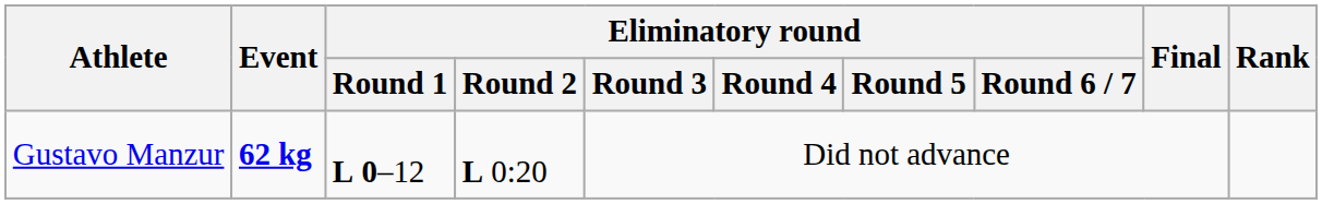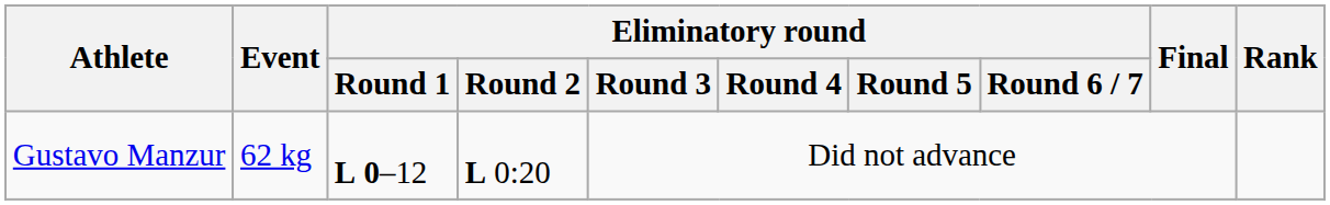Gustavo Manzur | Event: bold -> normal
